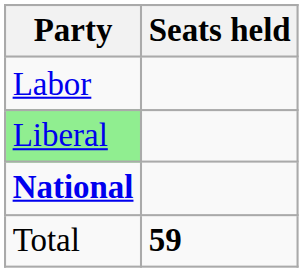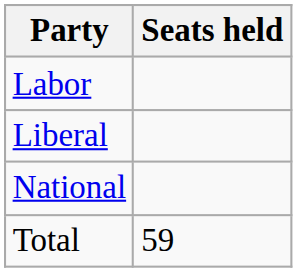Liberal | Party: lightgreen background -> no background
National | Party: bold -> normal
Total | column 2: bold -> normal
